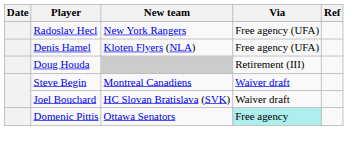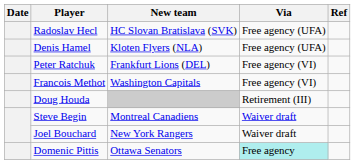Radoslav Hecl | New team: New York Rangers -> HC Slovan Bratislava (SVK)
+ row: Peter Ratchuk | Frankfurt Lions (DEL) | Free agency (VI)
+ row: Francois Methot | Washington Capitals | Free agency (VI)
Joel Bouchard | New team: HC Slovan Bratislava (SVK) -> New York Rangers
